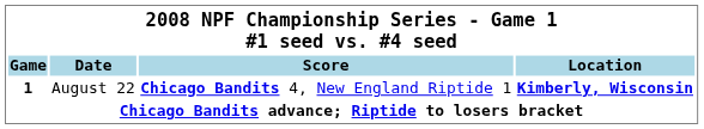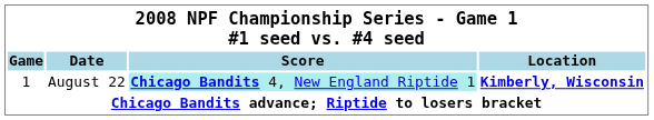August 22 | Game: bold -> normal
August 22 | Score: no background -> paleturquoise background
